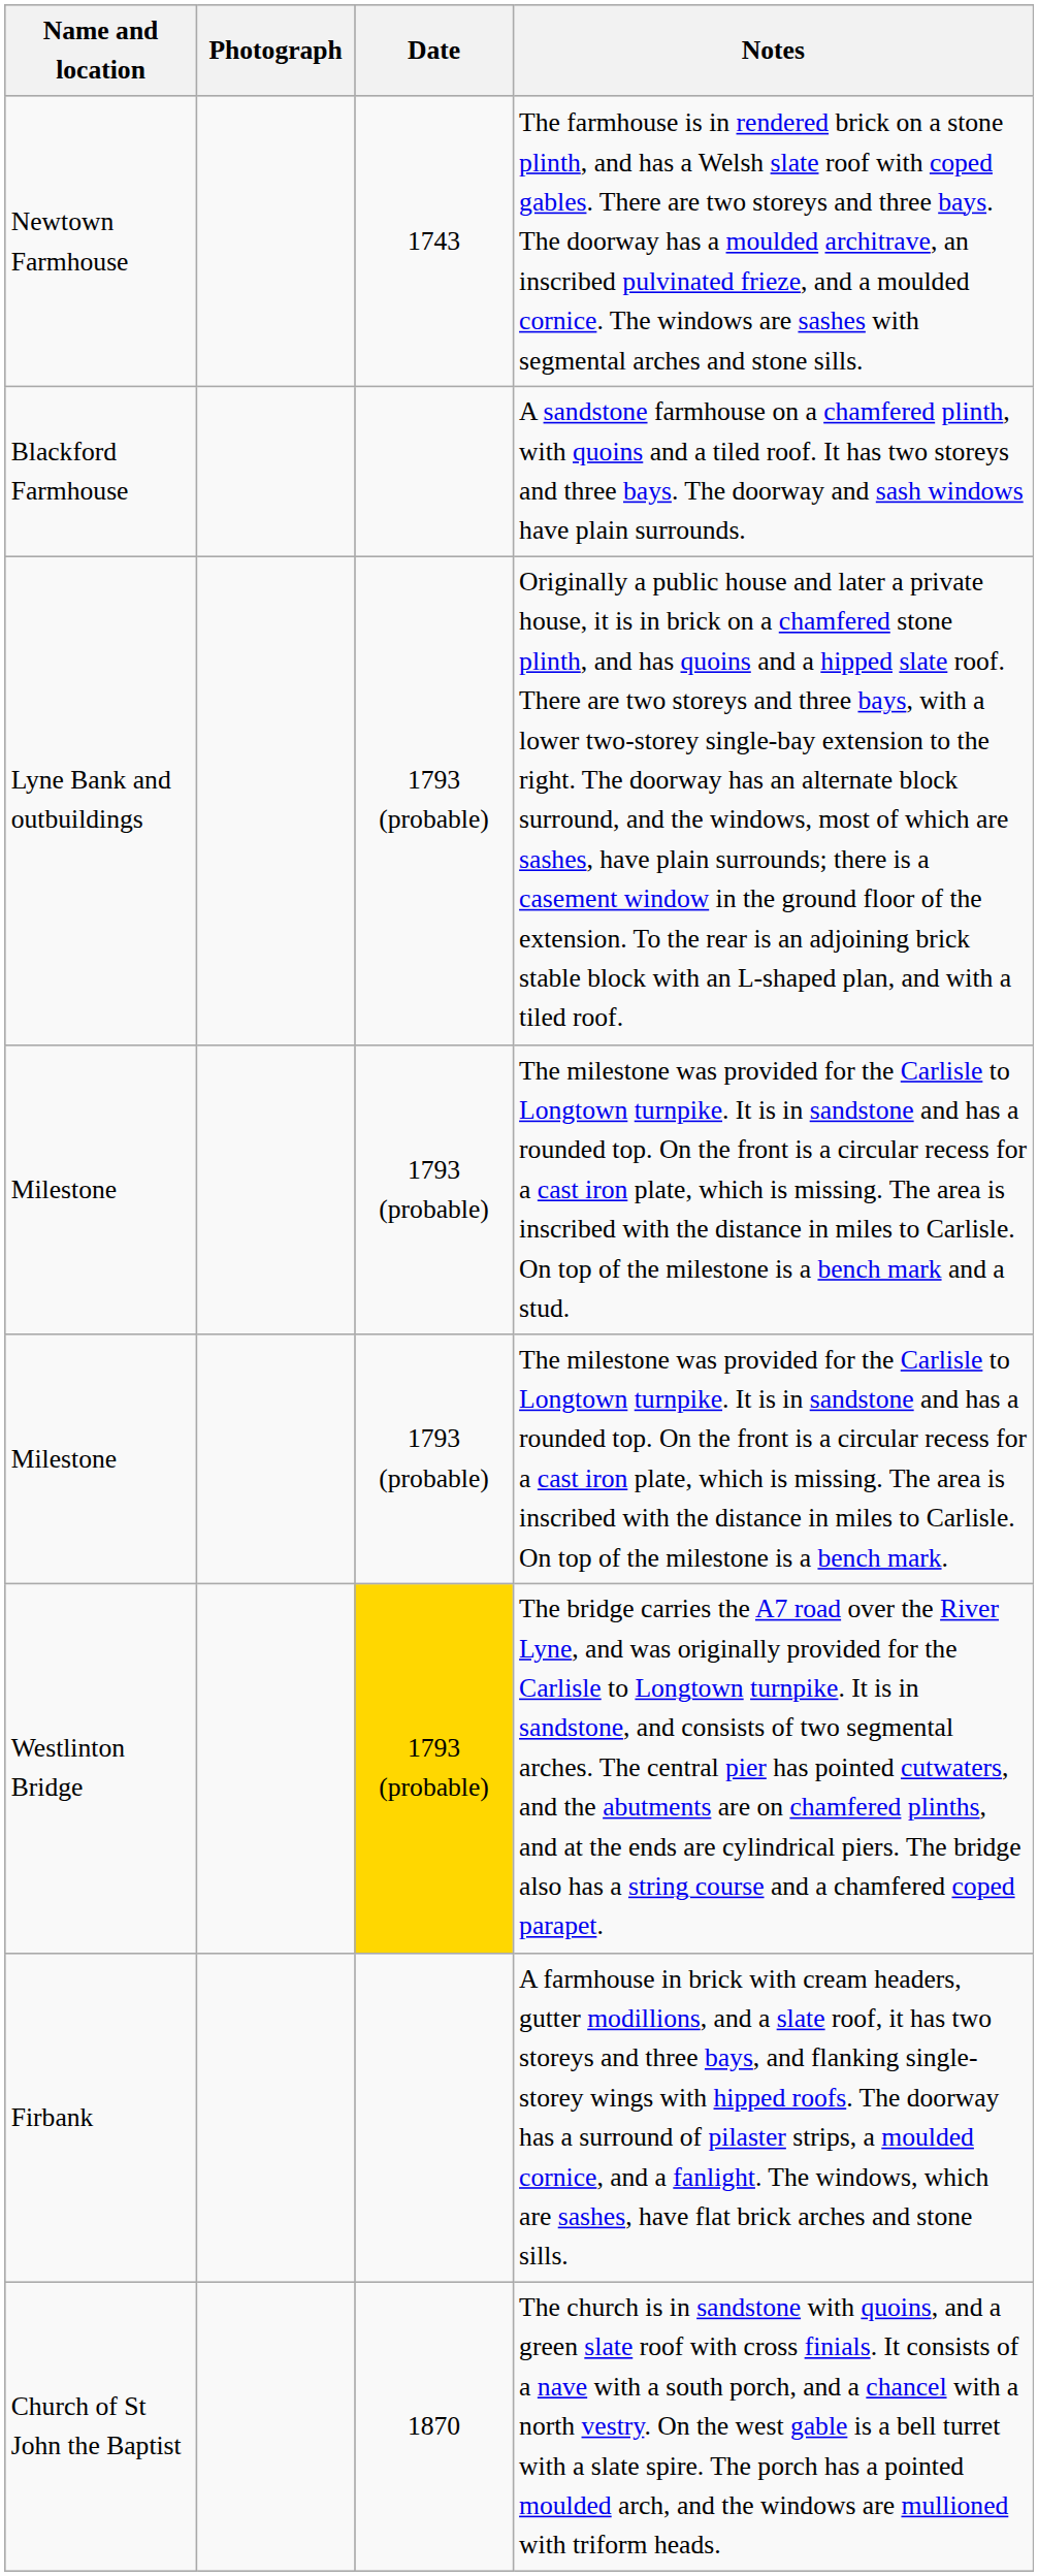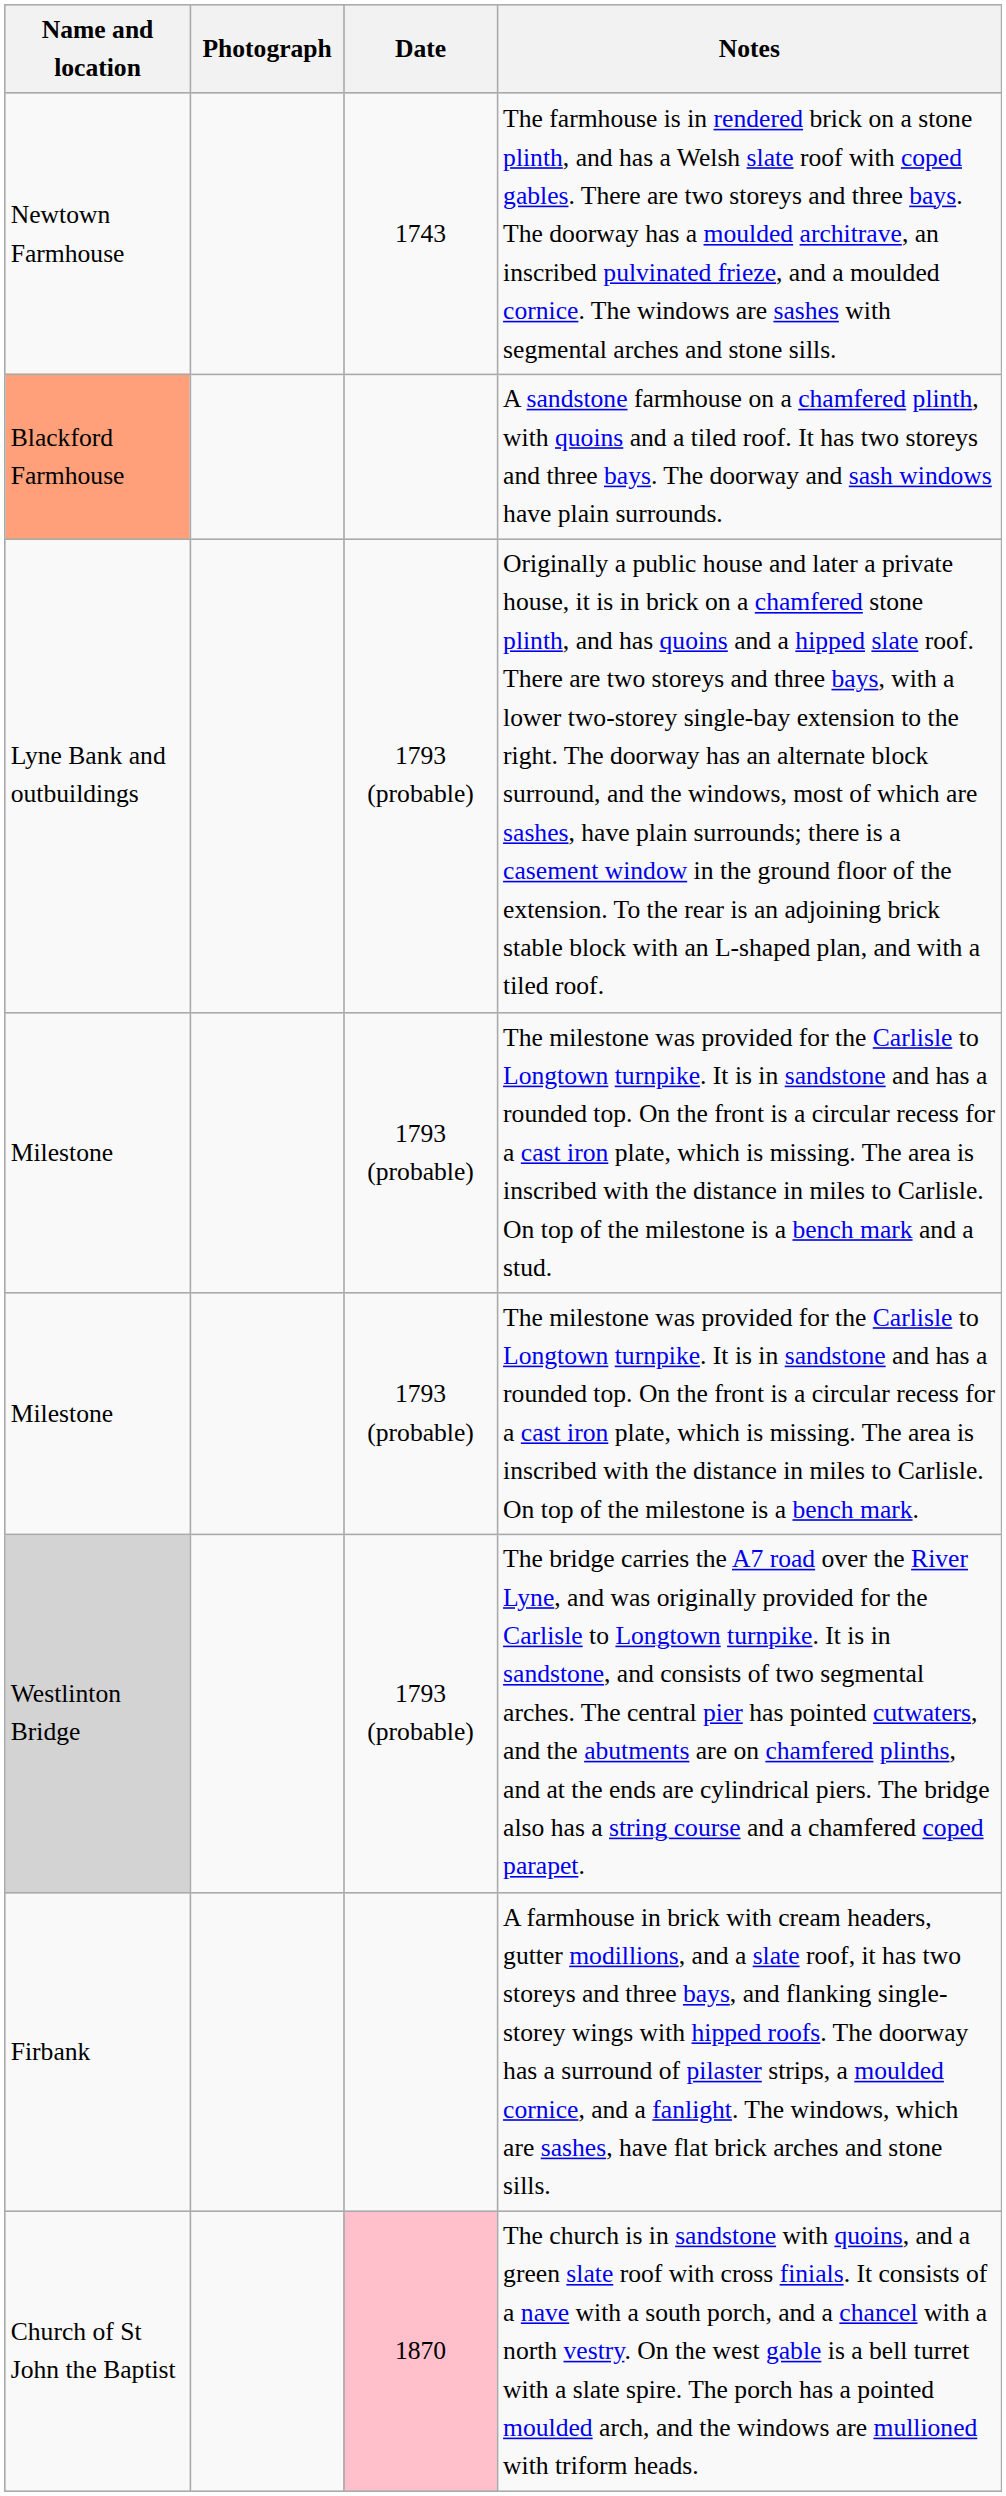row 3 | Name and location: no background -> lightsalmon background
row 7 | Name and location: no background -> lightgrey background
row 7 | Date: gold background -> no background
row 9 | Date: no background -> pink background
